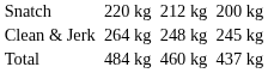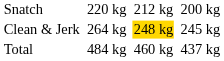Clean & Jerk | column 3: no background -> gold background
